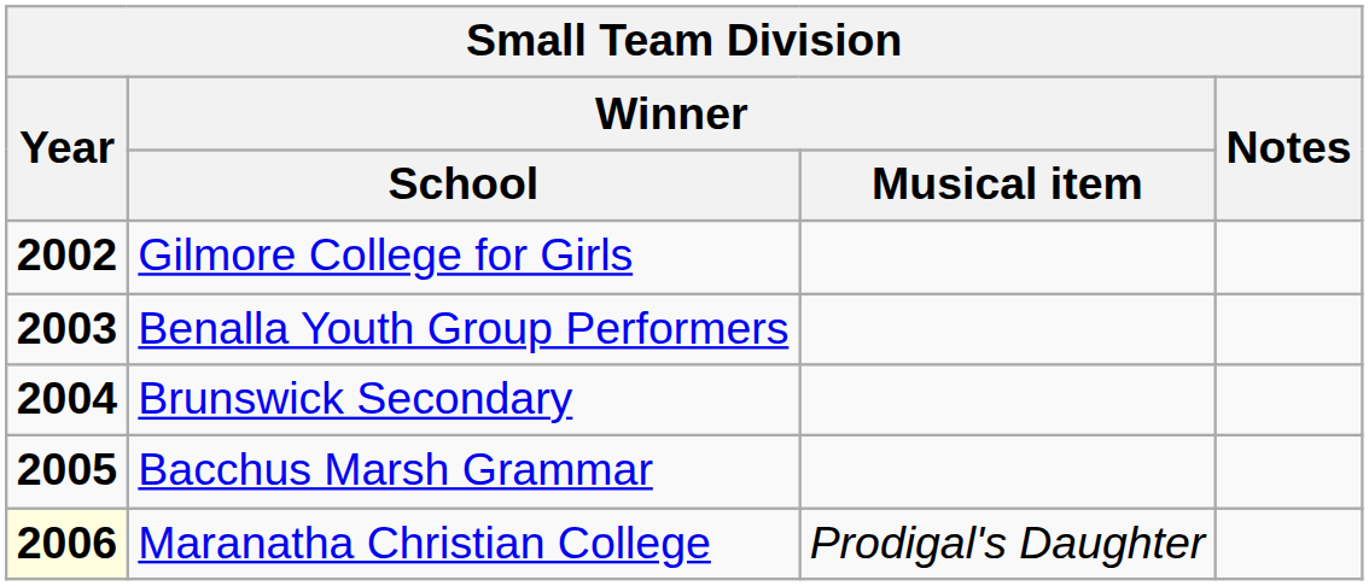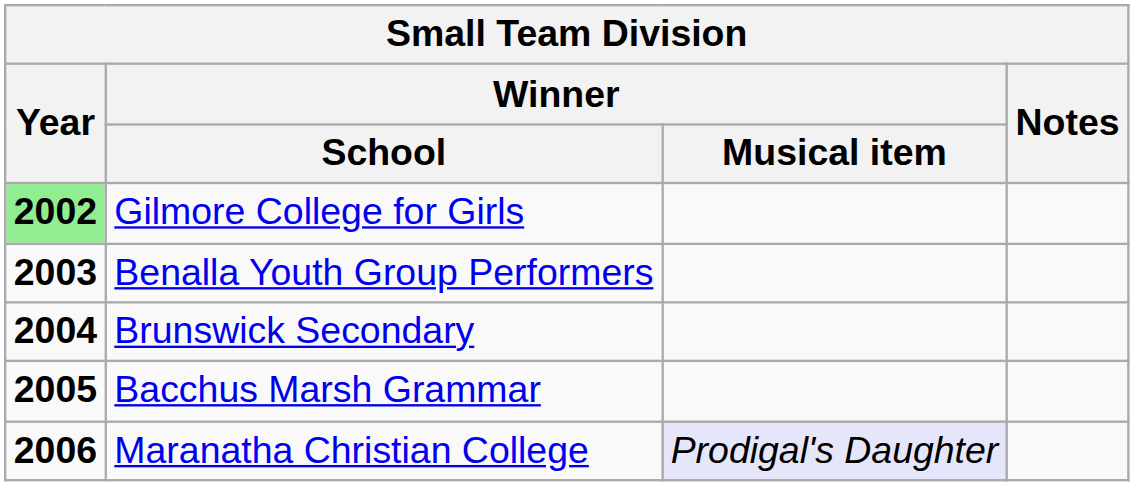Gilmore College for Girls | Year: no background -> lightgreen background
Maranatha Christian College | Year: lightyellow background -> no background
Maranatha Christian College | Winner / Musical item: no background -> lavender background
